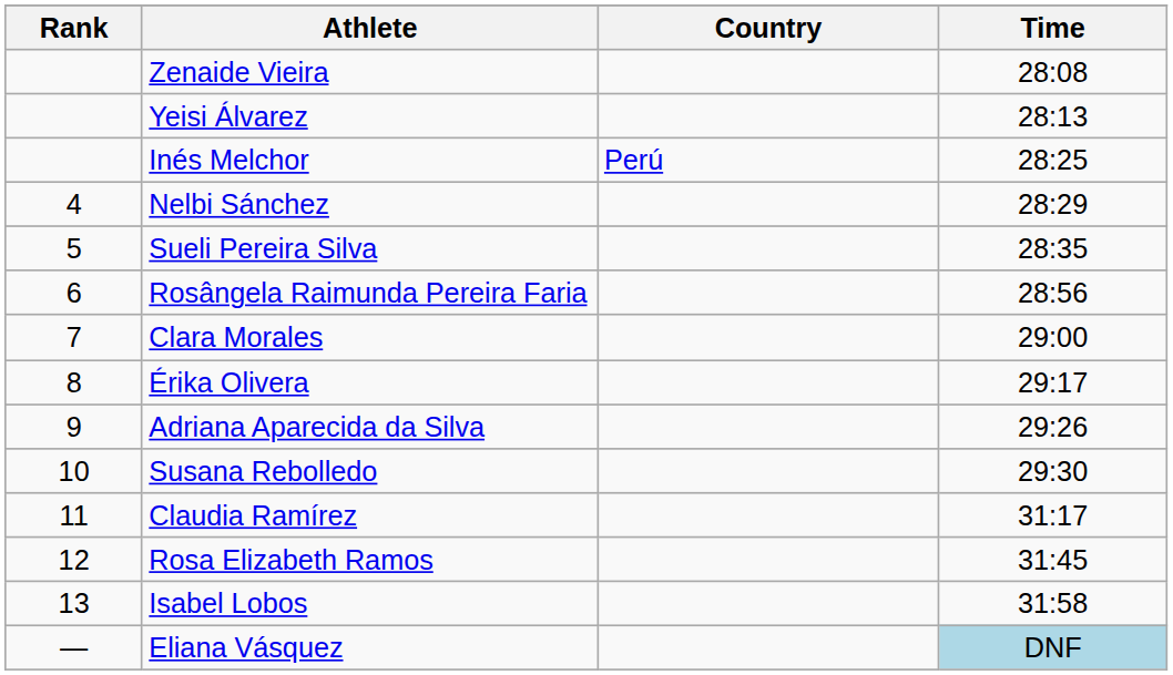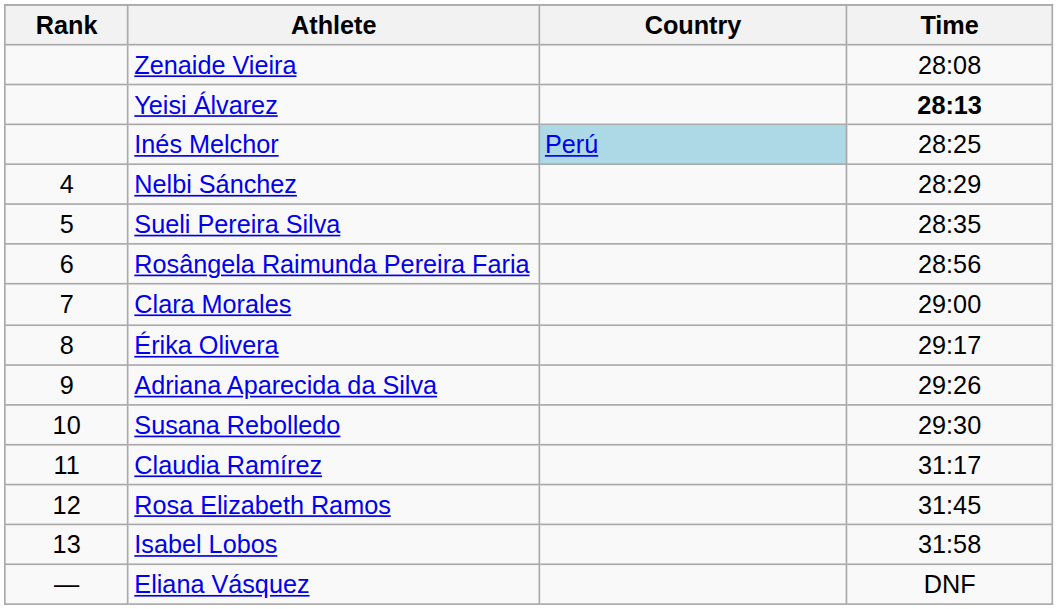Yeisi Álvarez | Time: normal -> bold
Inés Melchor | Country: no background -> lightblue background
Eliana Vásquez | Time: lightblue background -> no background
